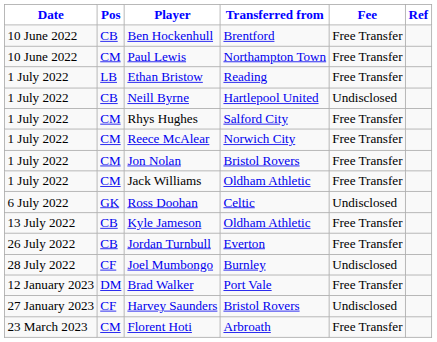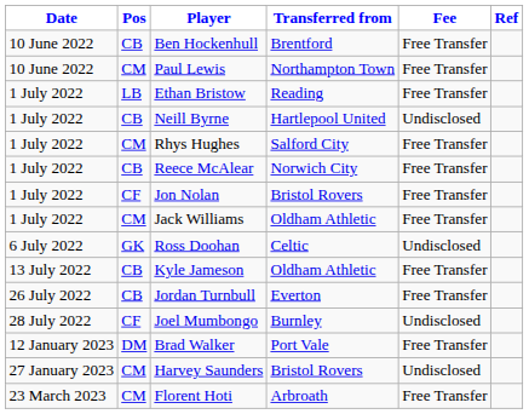Reece McAlear | Pos: CM -> CB
Jon Nolan | Pos: CM -> CF
Harvey Saunders | Pos: CF -> CM
